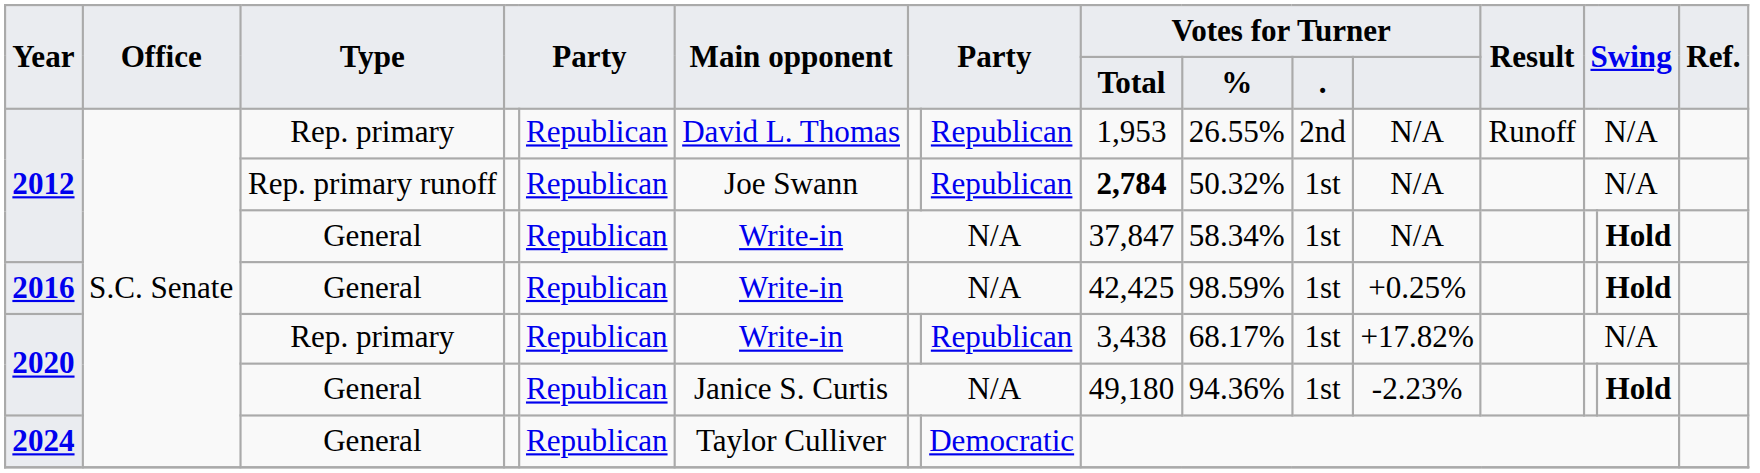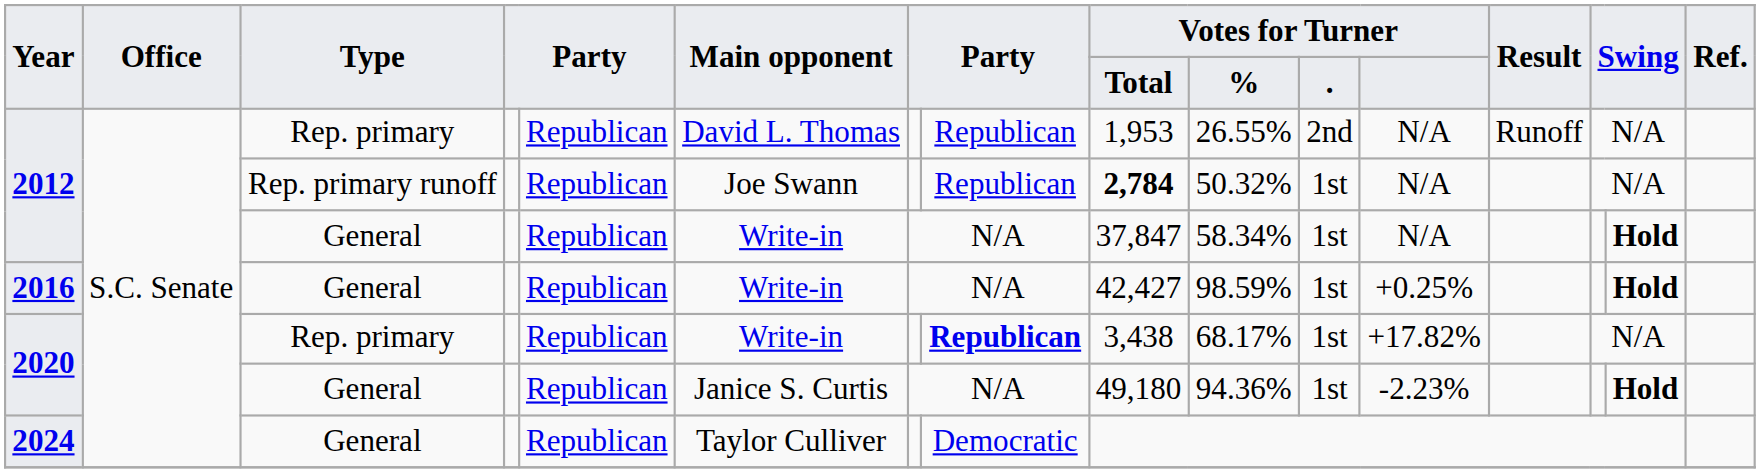2016 | Votes for Turner / Total: 42,425 -> 42,427
2020 / Rep. primary | column 8: normal -> bold
